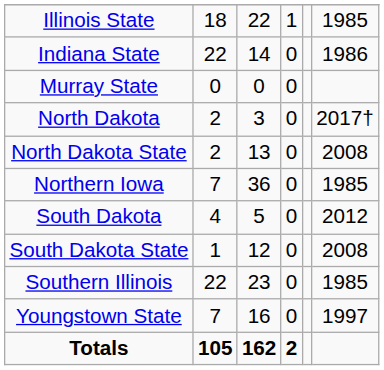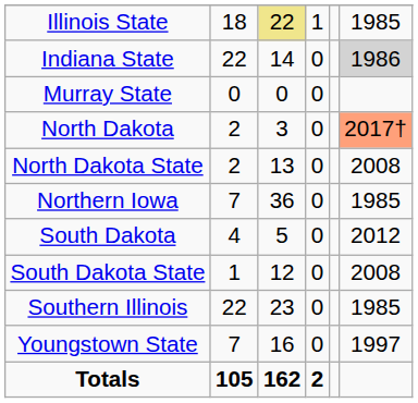Illinois State | column 3: no background -> khaki background
Indiana State | column 6: no background -> lightgrey background
North Dakota | column 6: no background -> lightsalmon background
